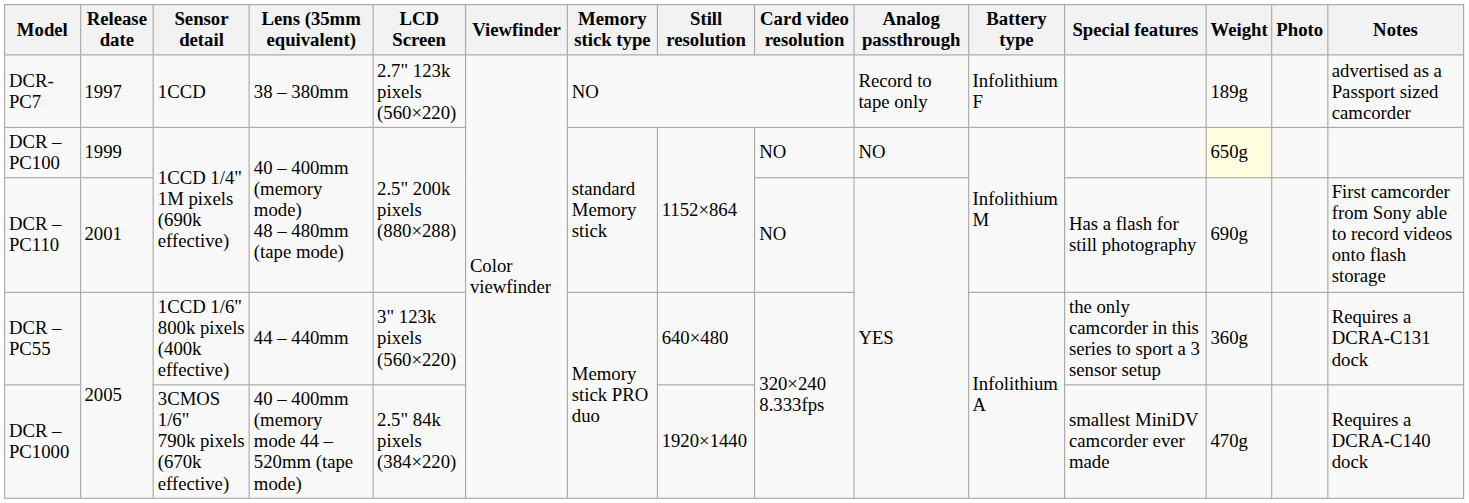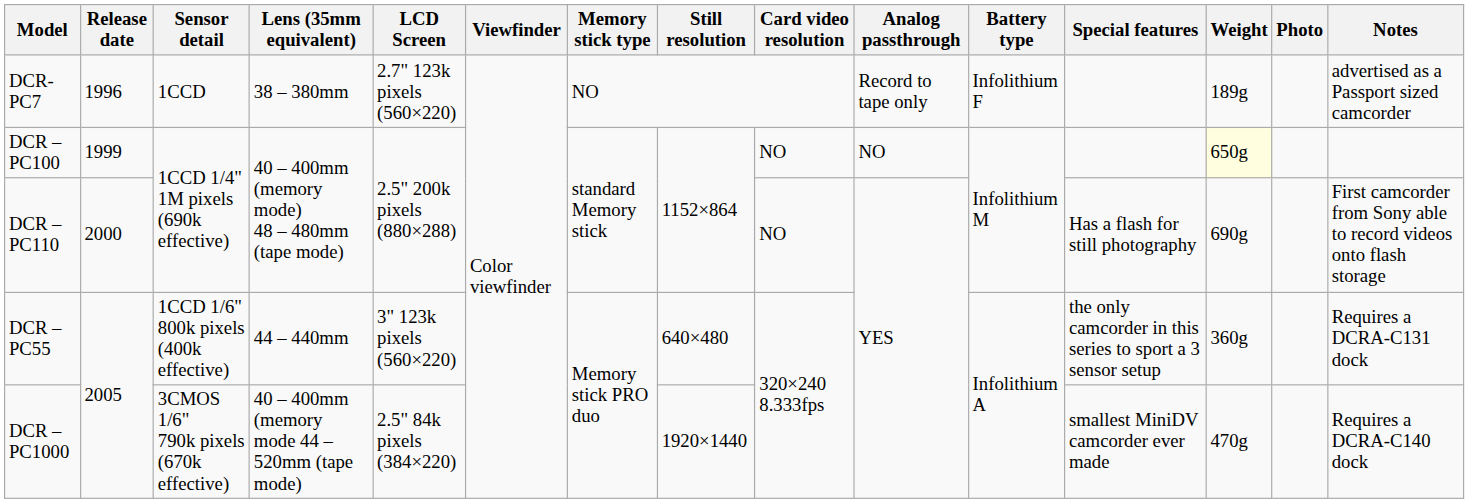DCR- PC7 | Release date: 1997 -> 1996
DCR – PC110 | Release date: 2001 -> 2000
